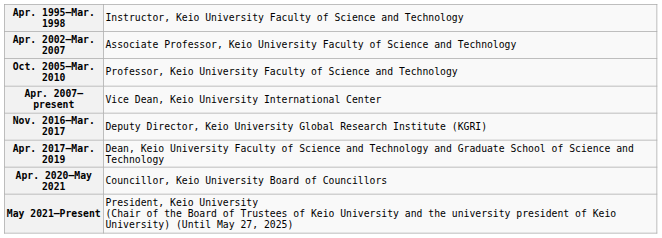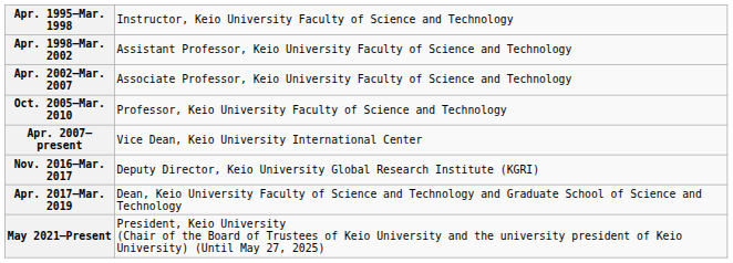+ row: Apr. 1998–Mar. 2002 | Assistant Professor, Keio University Faculty of Science and Technology
- row: Apr. 2020–May 2021 | Councillor, Keio University Board of Councillors
